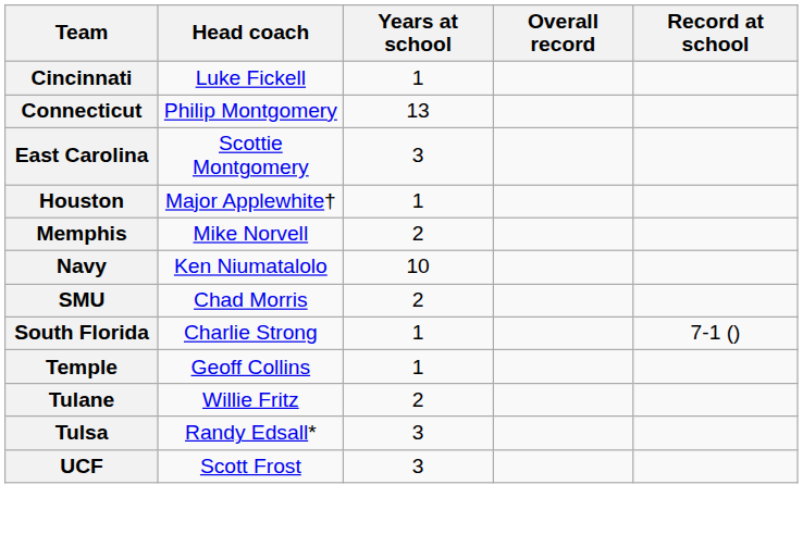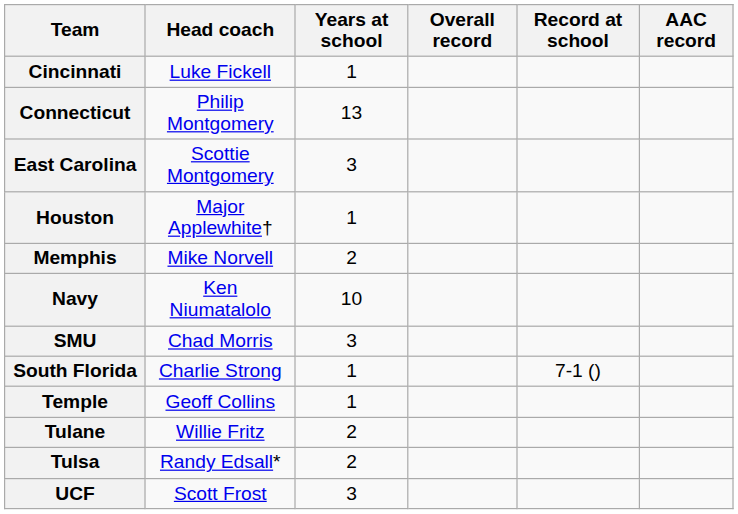+ column: AAC record
SMU | Years at school: 2 -> 3
Tulsa | Years at school: 3 -> 2
